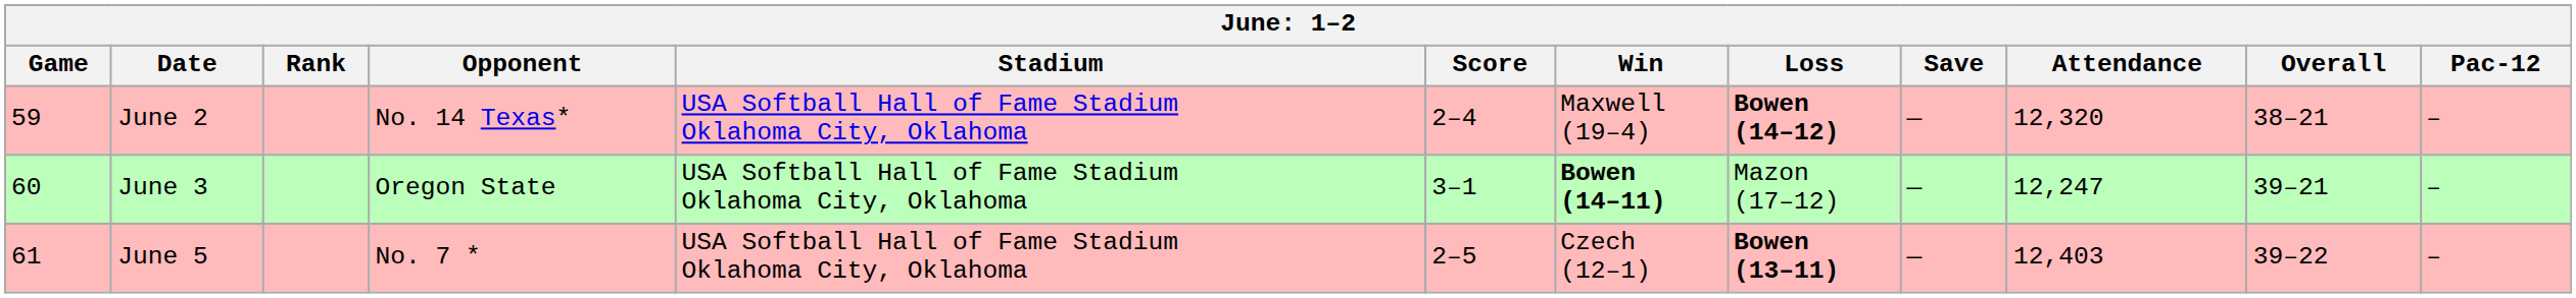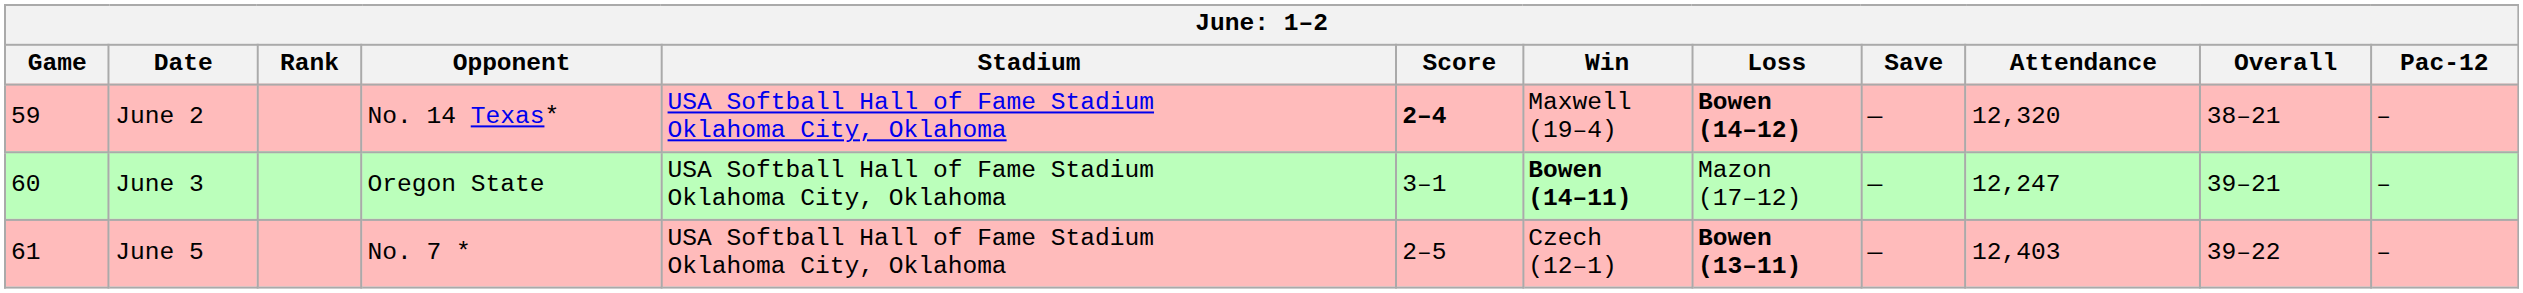June 2 | Score: normal -> bold
